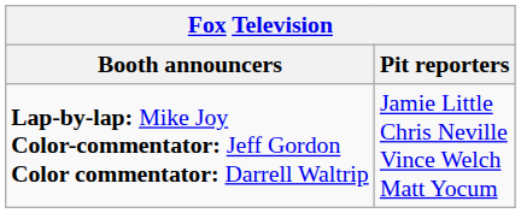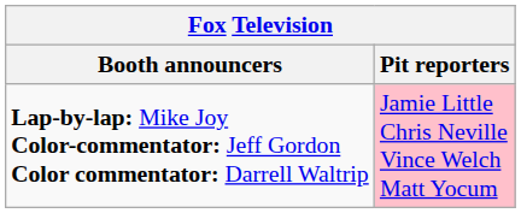row 3 | Pit reporters: no background -> pink background
